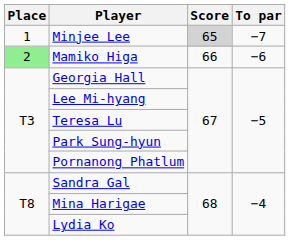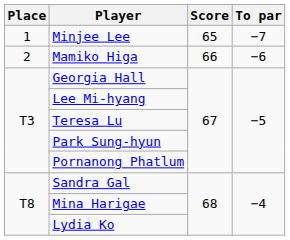Minjee Lee | Score: lightgrey background -> no background
Mamiko Higa | Place: lightgreen background -> no background
